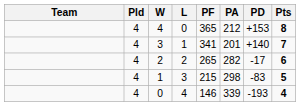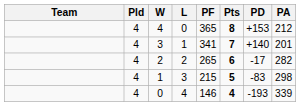columns swapped: PA <-> Pts
